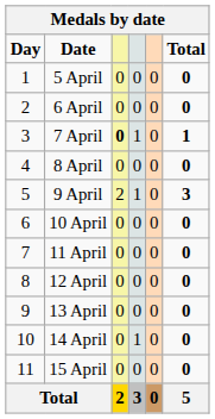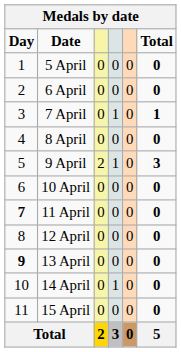7 April | column 3: bold -> normal
11 April | Day: normal -> bold
13 April | Day: normal -> bold
